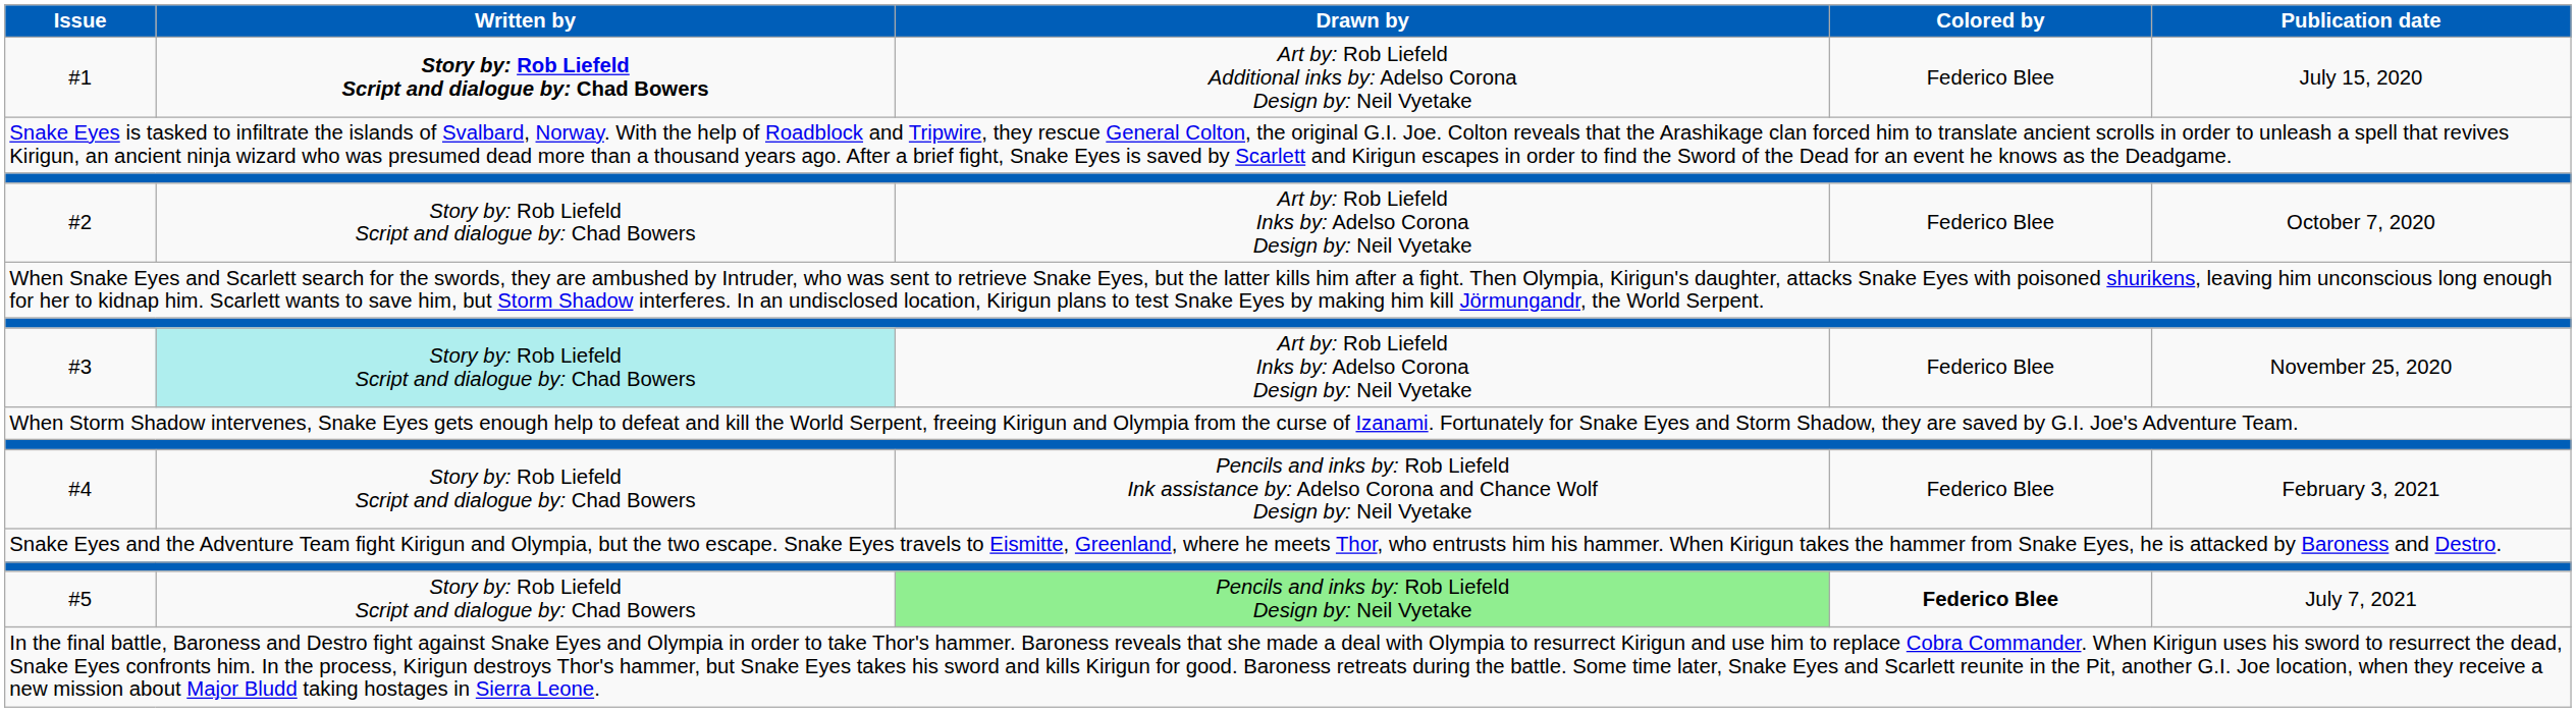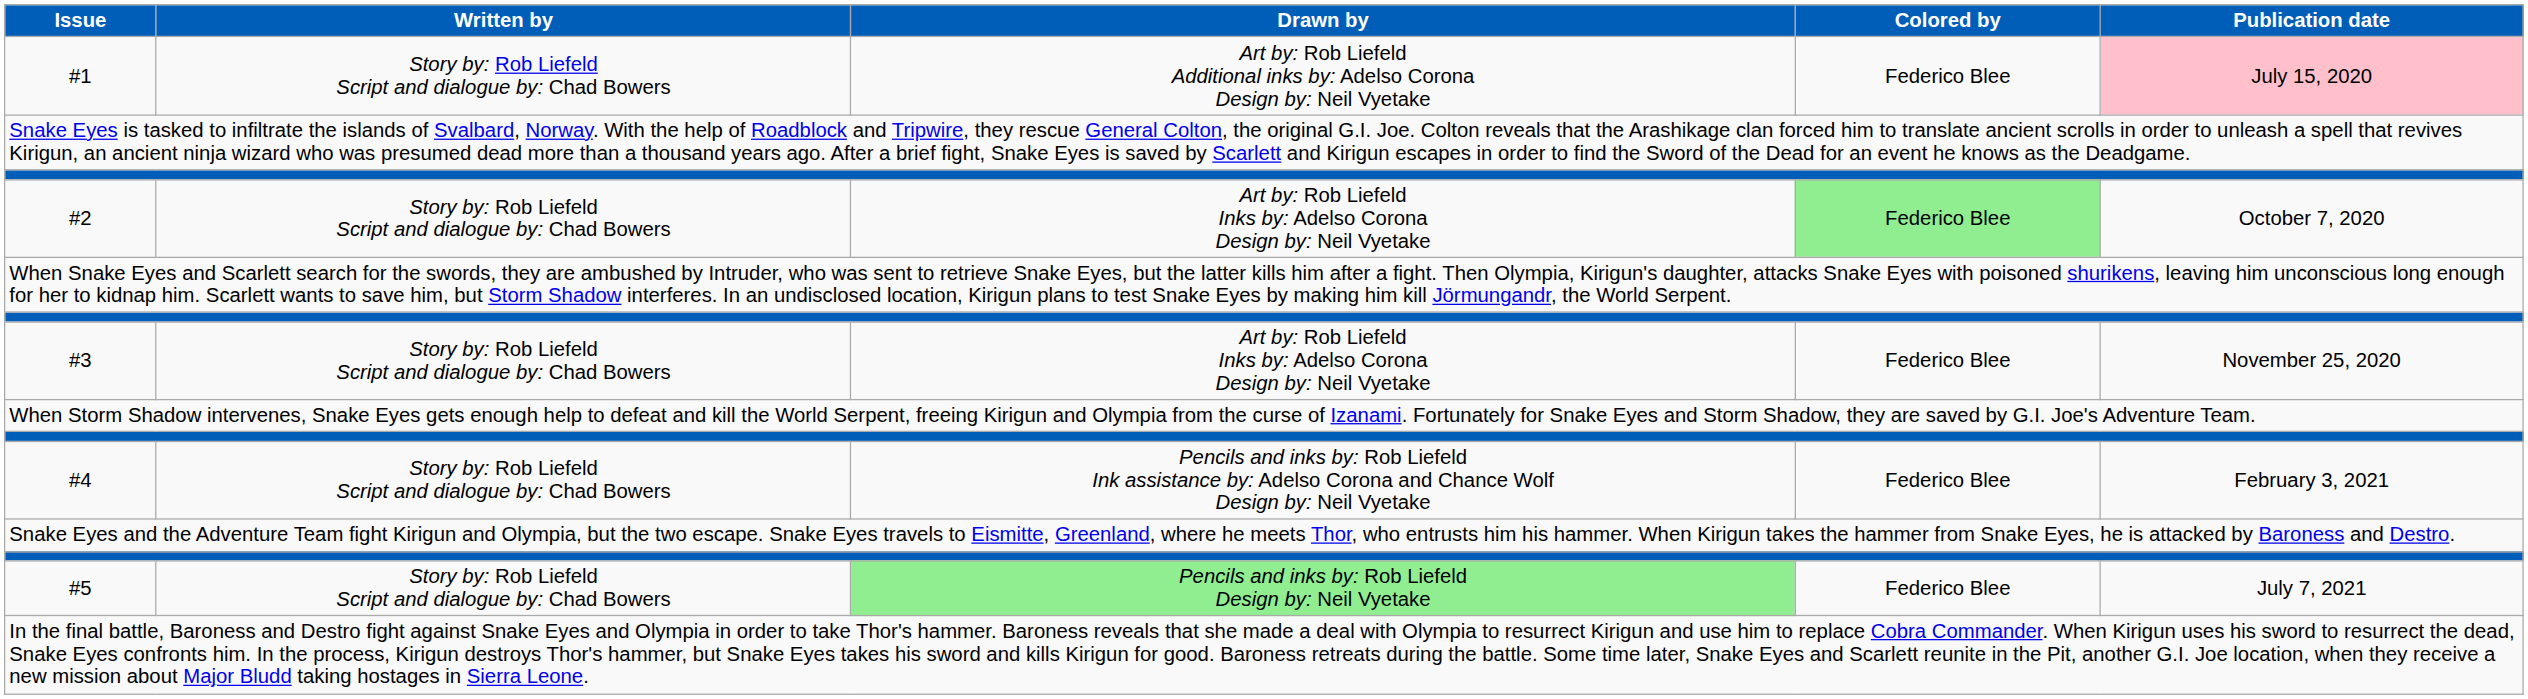#1 | Written by: bold -> normal
#1 | Publication date: no background -> pink background
#2 | Colored by: no background -> lightgreen background
#3 | Written by: paleturquoise background -> no background
#5 | Colored by: bold -> normal
